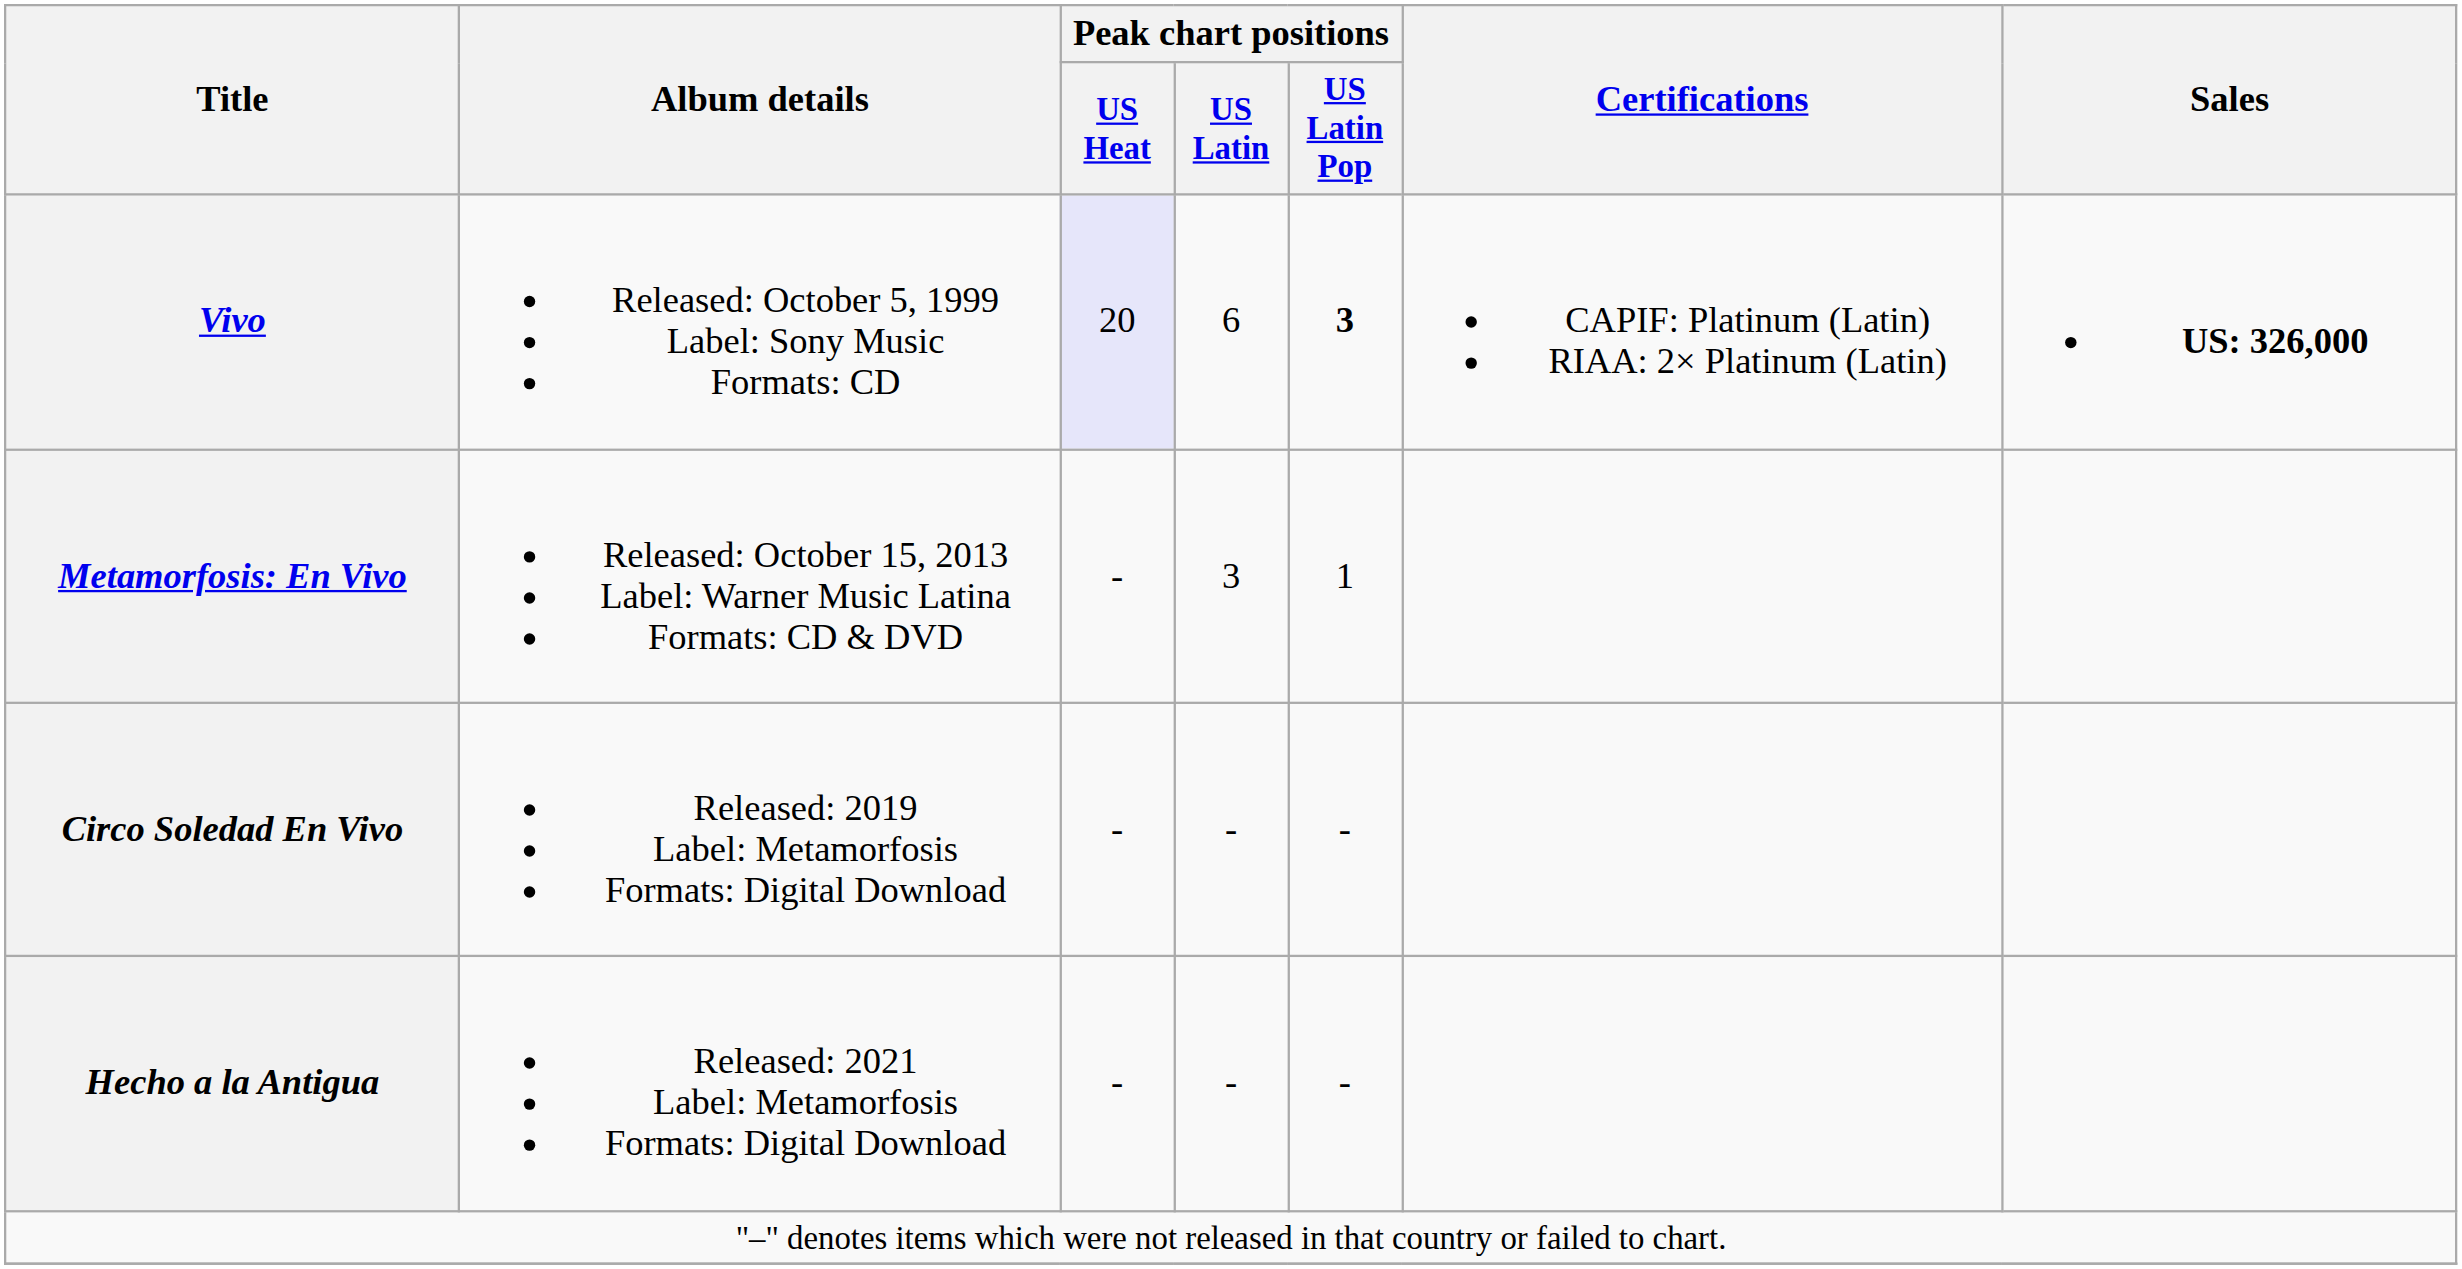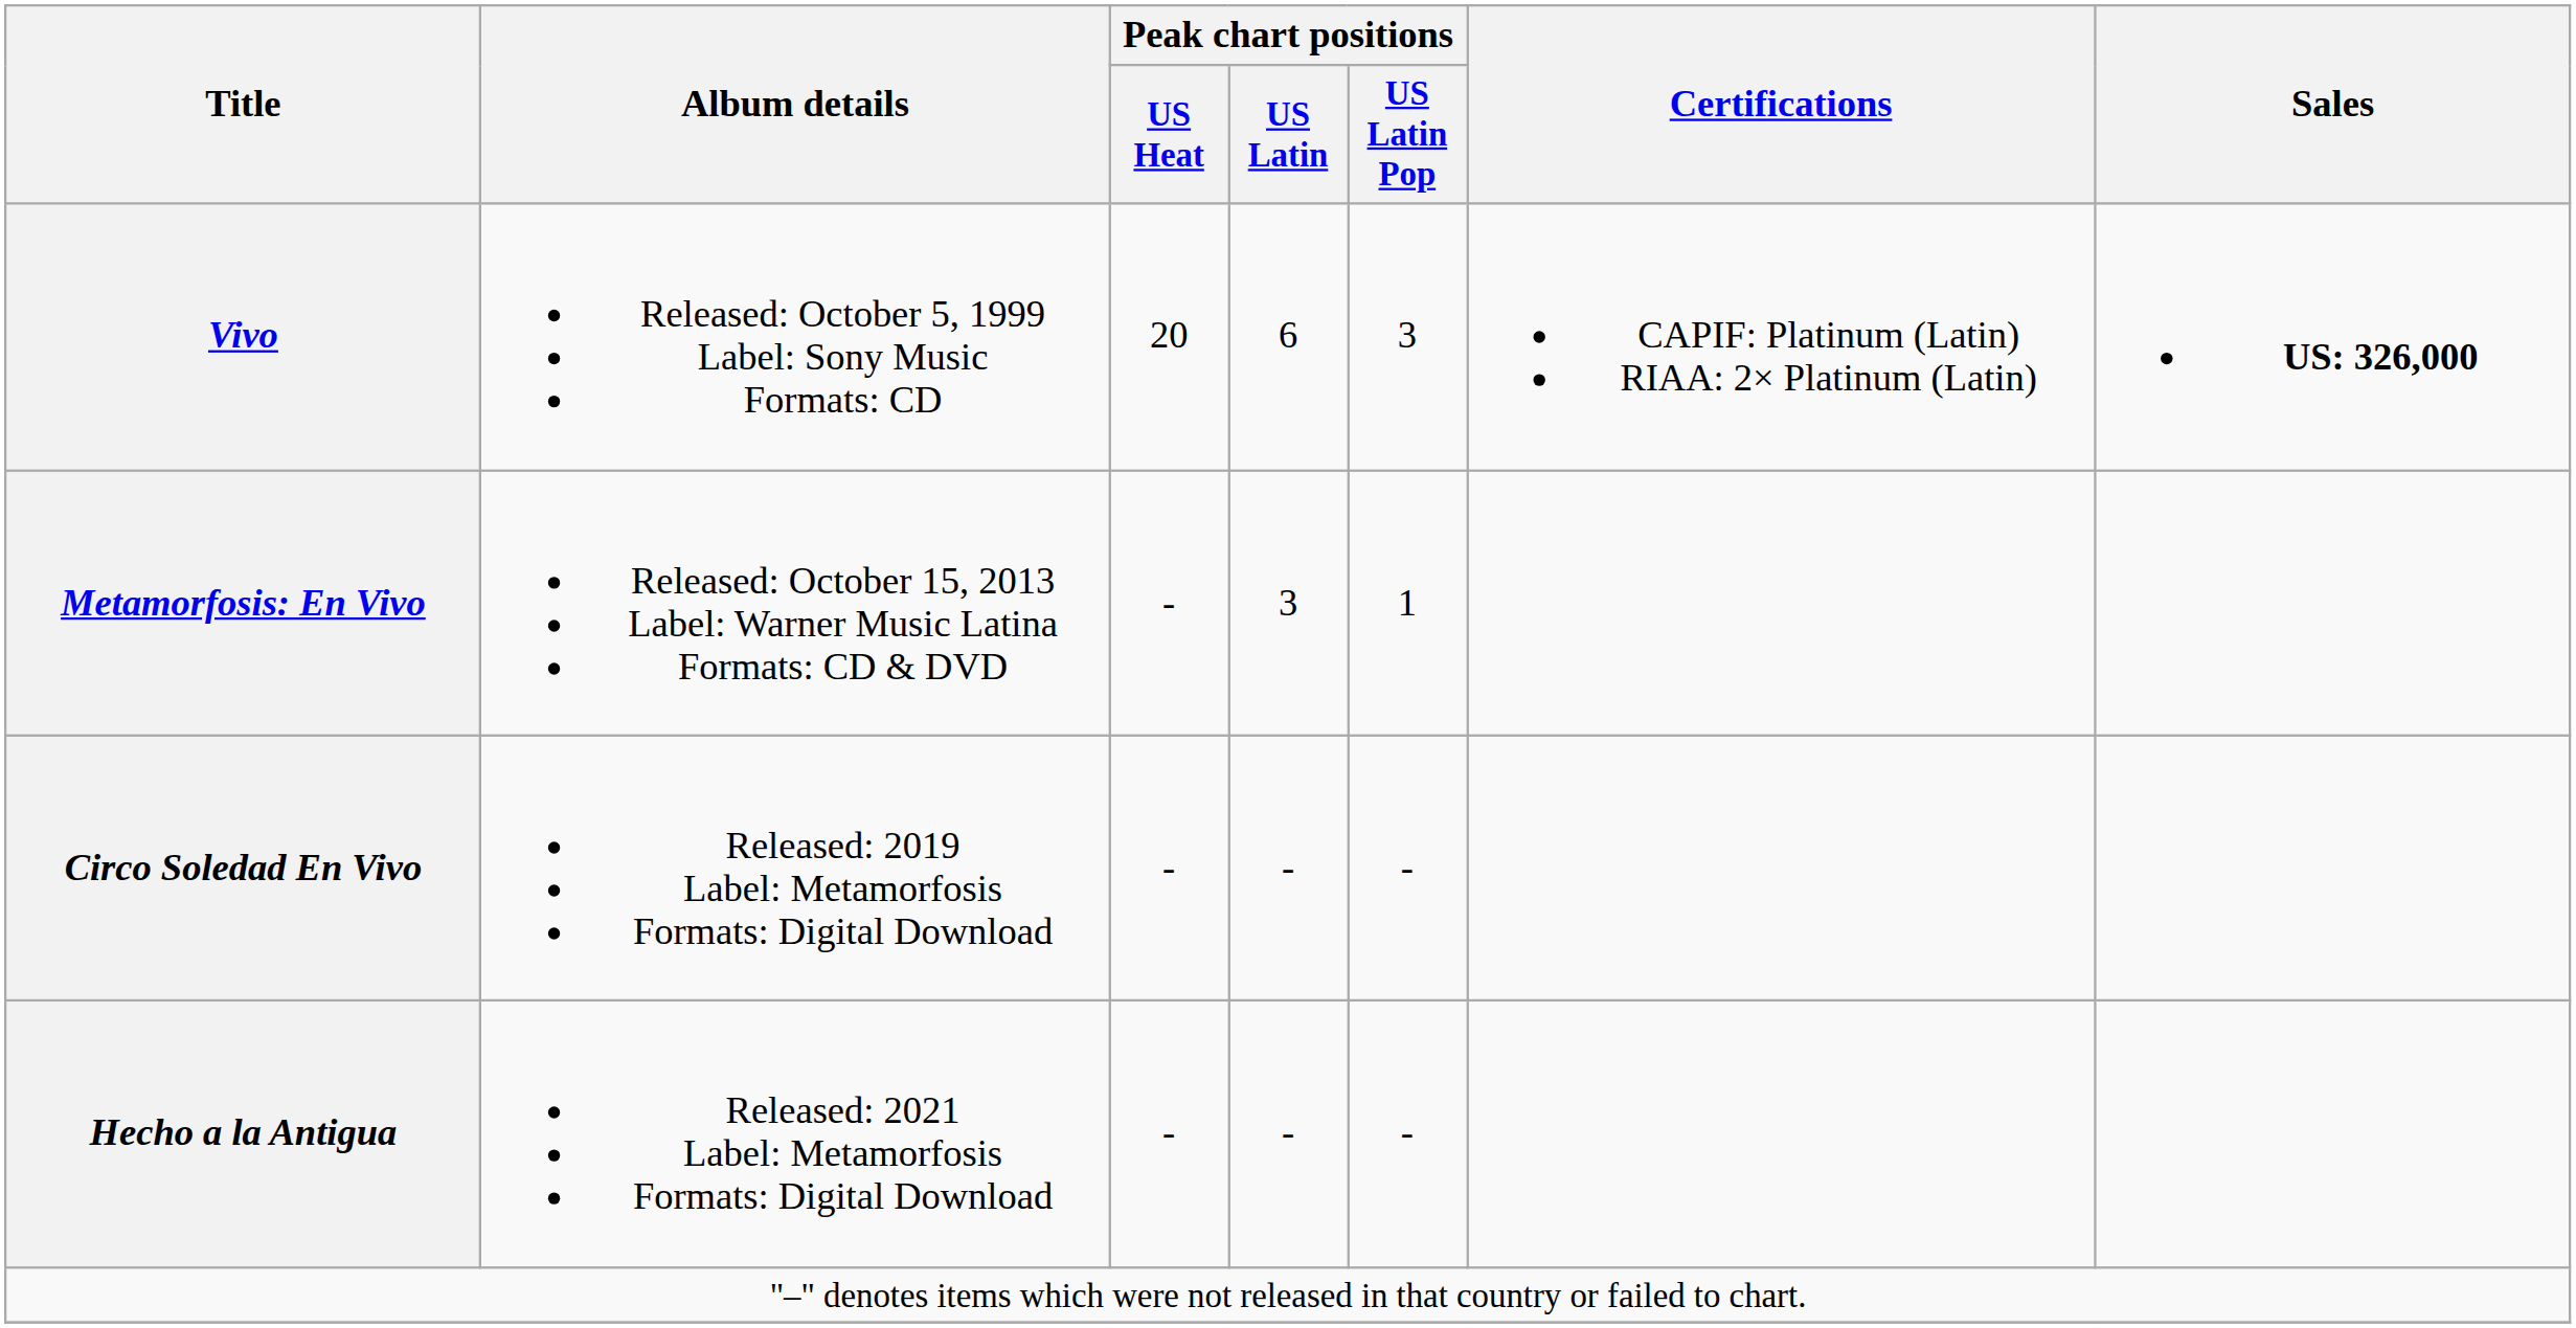Vivo | Peak chart positions / US Heat: lavender background -> no background
Vivo | Peak chart positions / US Latin Pop: bold -> normal
